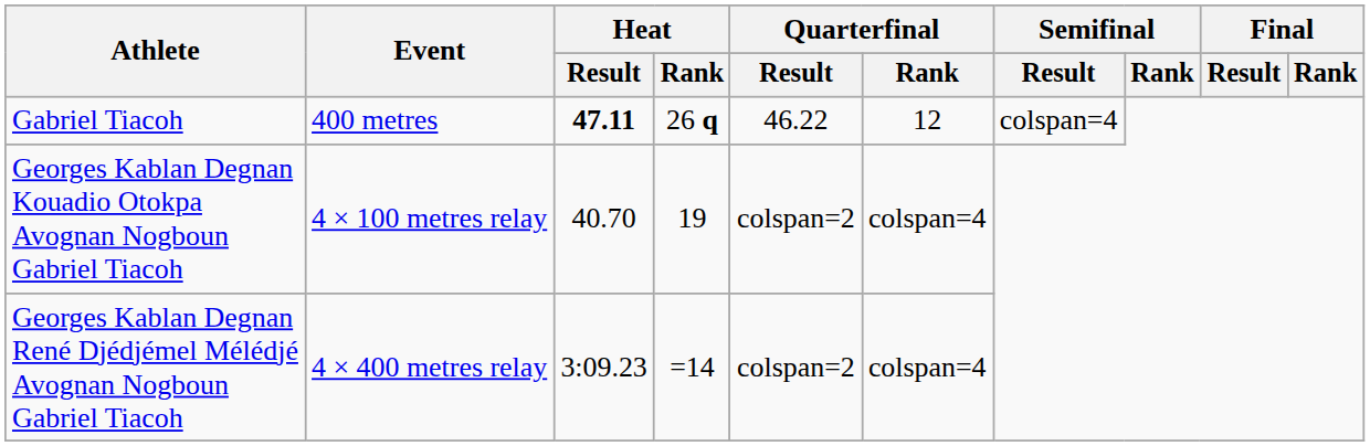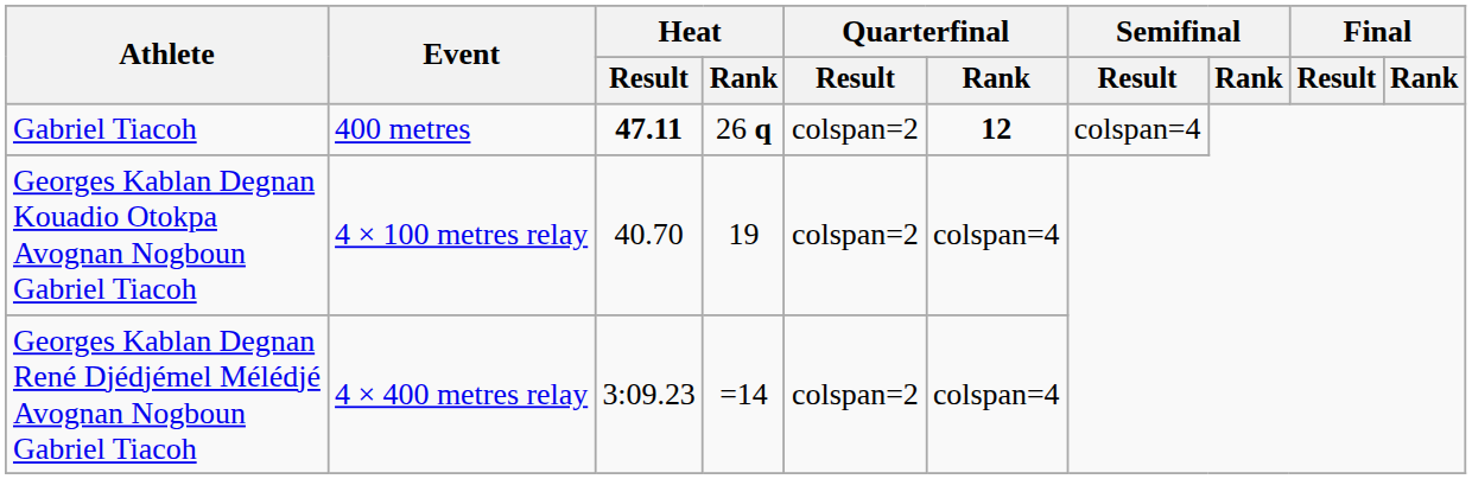Gabriel Tiacoh | Quarterfinal / Result: 46.22 -> colspan=2
Gabriel Tiacoh | Quarterfinal / Rank: normal -> bold
